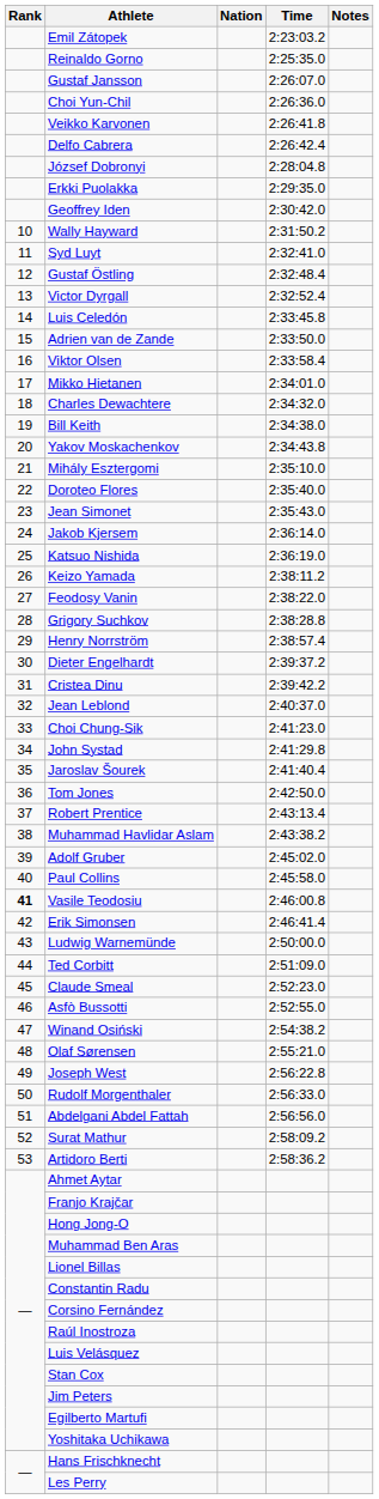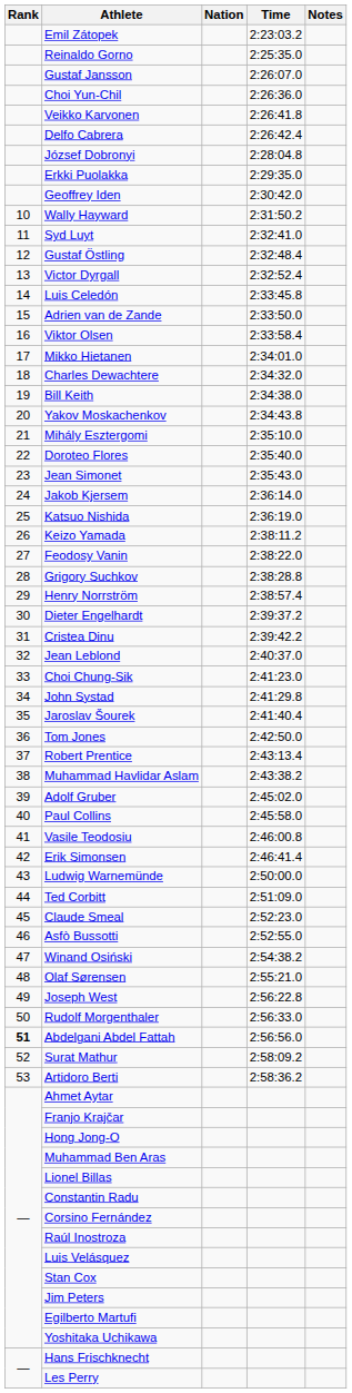Vasile Teodosiu | Rank: bold -> normal
Abdelgani Abdel Fattah | Rank: normal -> bold
